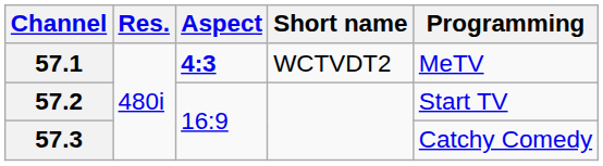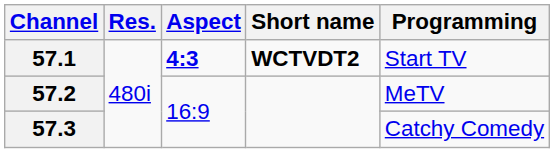57.1 | Short name: normal -> bold
57.1 | Programming: MeTV -> Start TV
57.2 | Programming: Start TV -> MeTV
